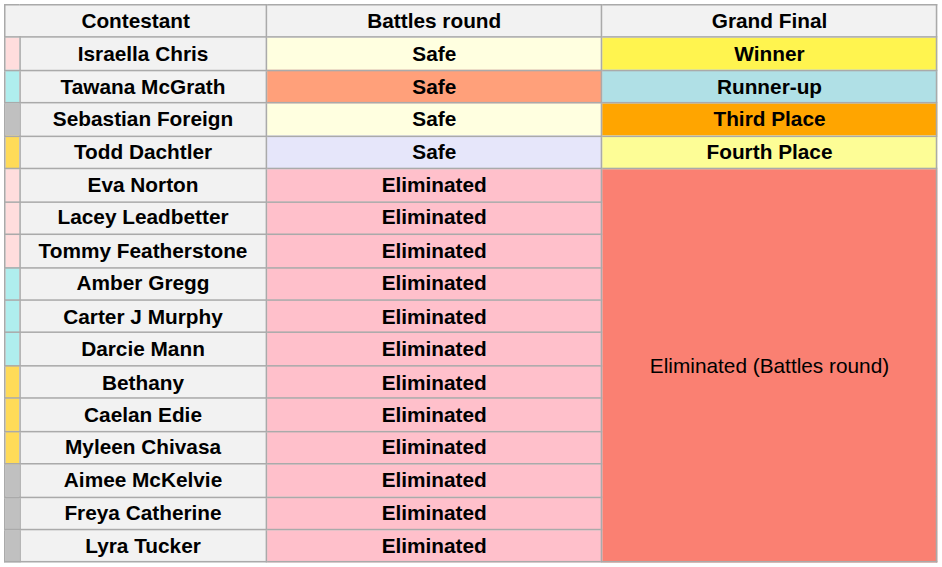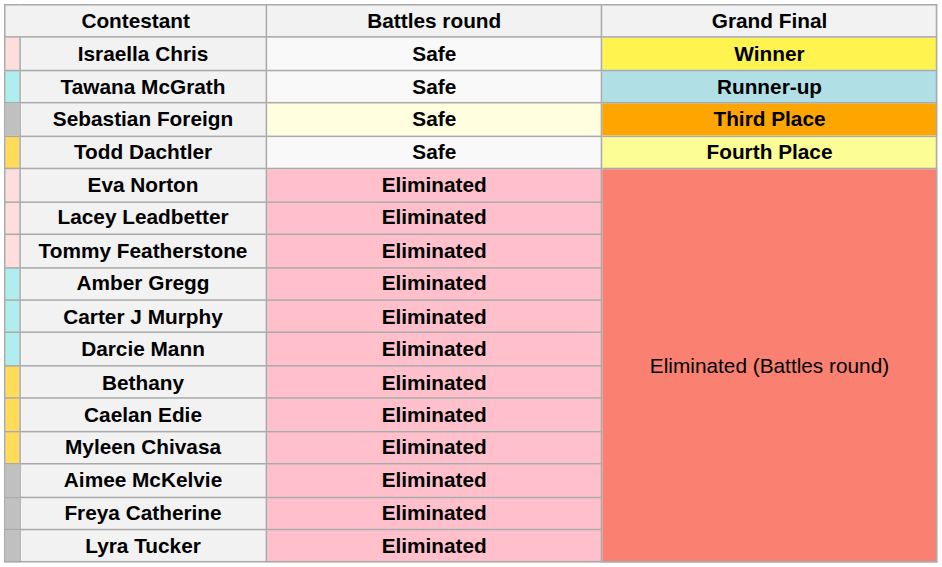Israella Chris | Battles round: lightyellow background -> no background
Tawana McGrath | Battles round: lightsalmon background -> no background
Todd Dachtler | Battles round: lavender background -> no background
